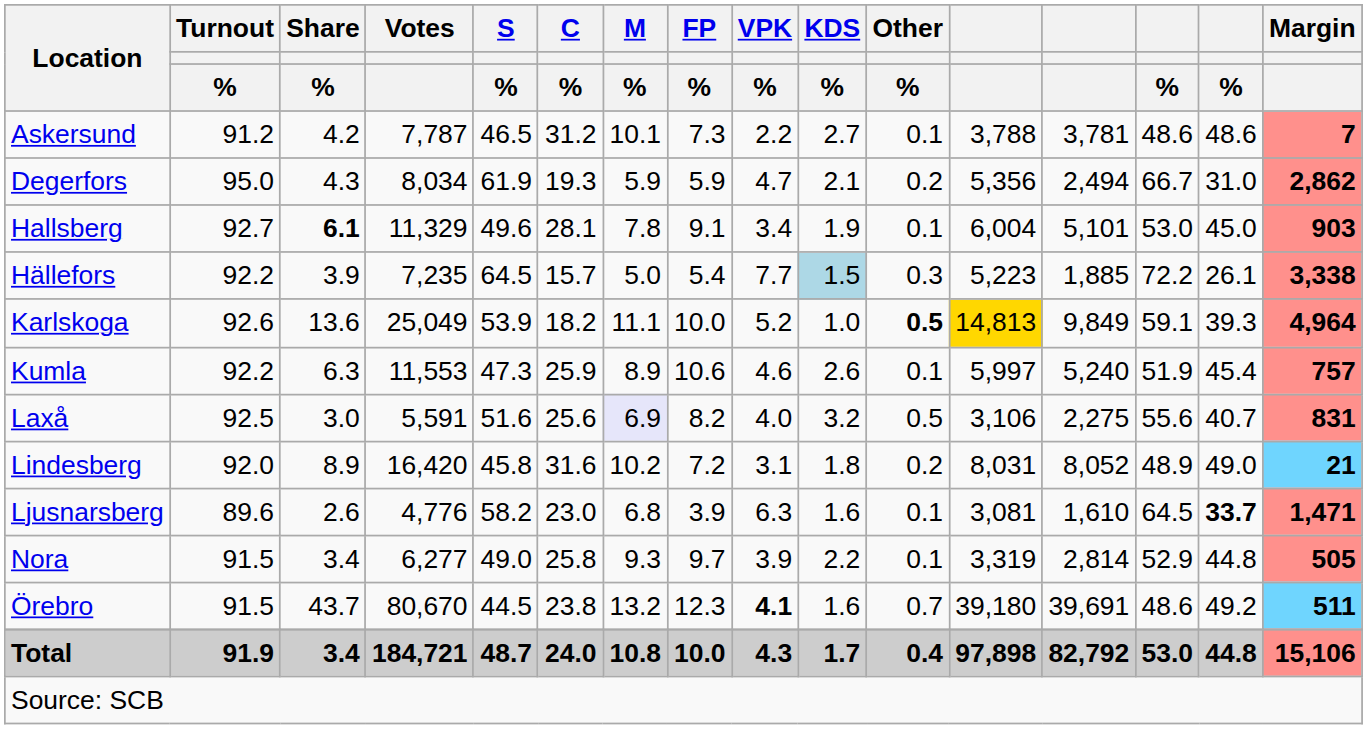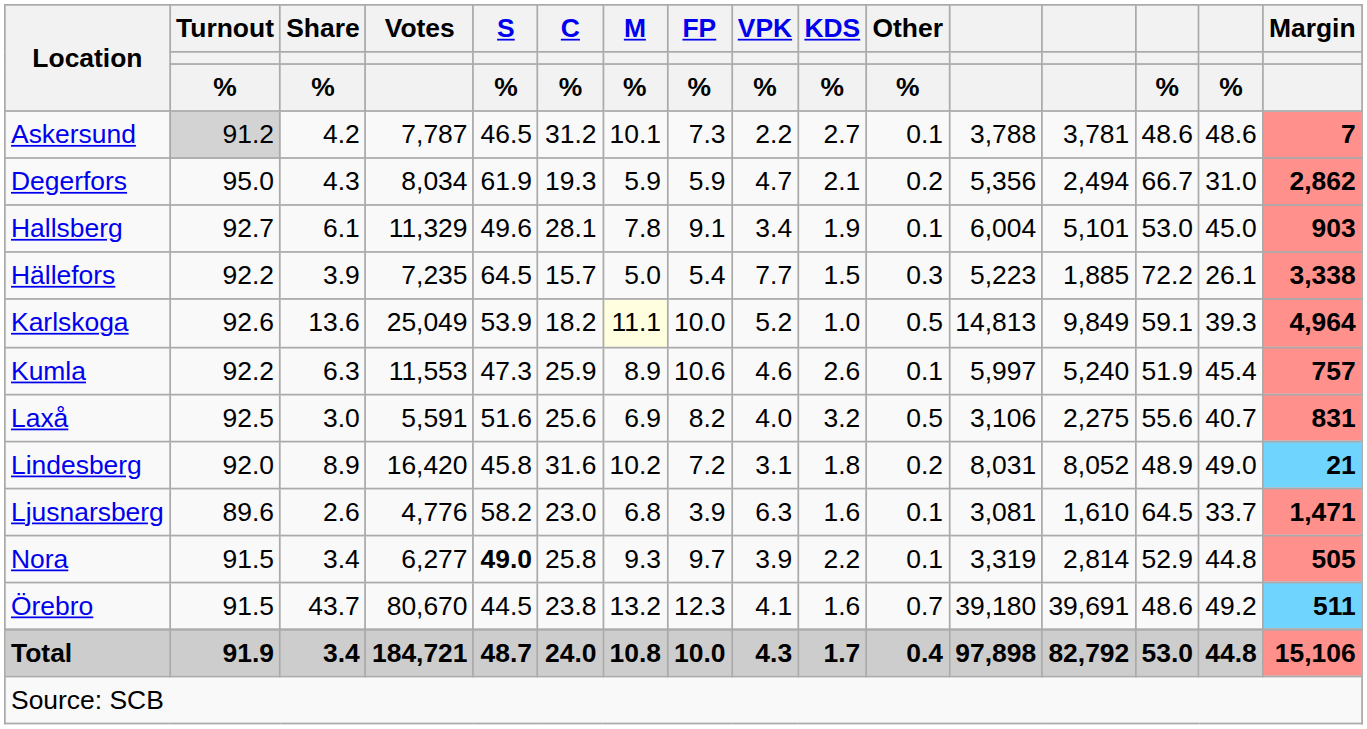Askersund | Turnout / %: no background -> lightgrey background
Hallsberg | Share / %: bold -> normal
Hällefors | KDS / %: lightblue background -> no background
Karlskoga | M / %: no background -> lightyellow background
Karlskoga | Other / %: bold -> normal
Karlskoga | column 12: gold background -> no background
Laxå | M / %: lavender background -> no background
Ljusnarsberg | column 15: bold -> normal
Nora | S / %: normal -> bold
Örebro | VPK / %: bold -> normal
